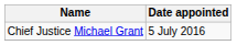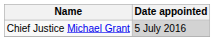Chief Justice Michael Grant | Date appointed: no background -> lightgrey background
